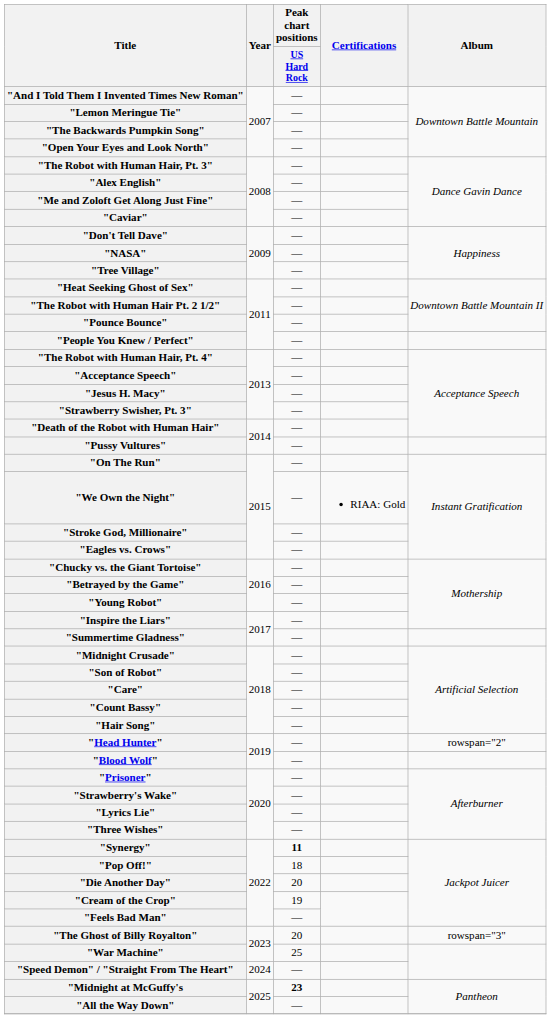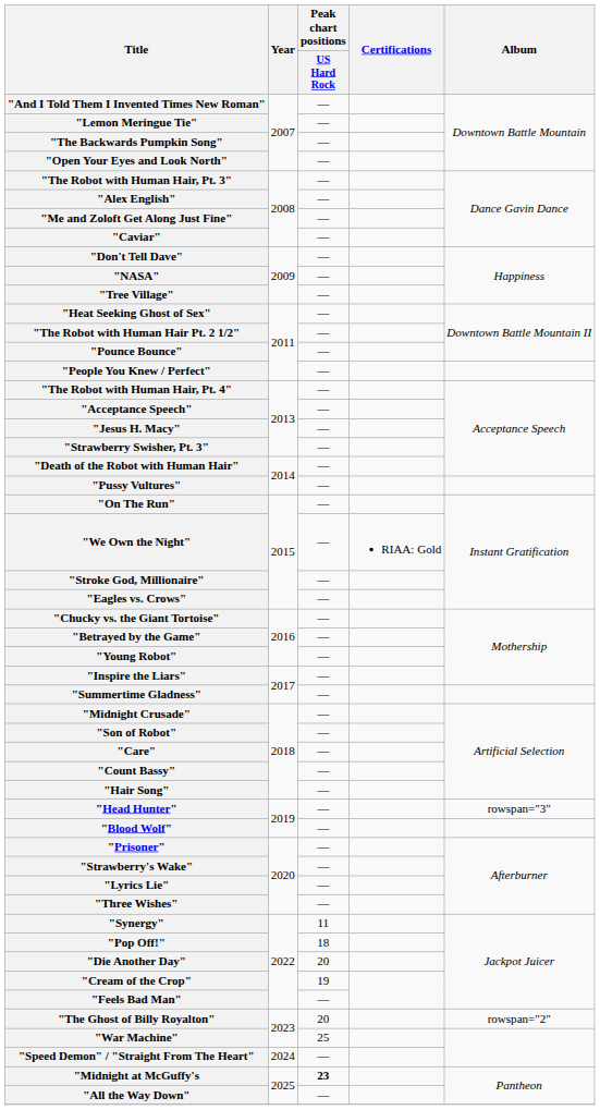"Head Hunter" | Album: rowspan="2" -> rowspan="3"
"Synergy" | Peak chart positions / US Hard Rock: bold -> normal
"The Ghost of Billy Royalton" | Album: rowspan="3" -> rowspan="2"
